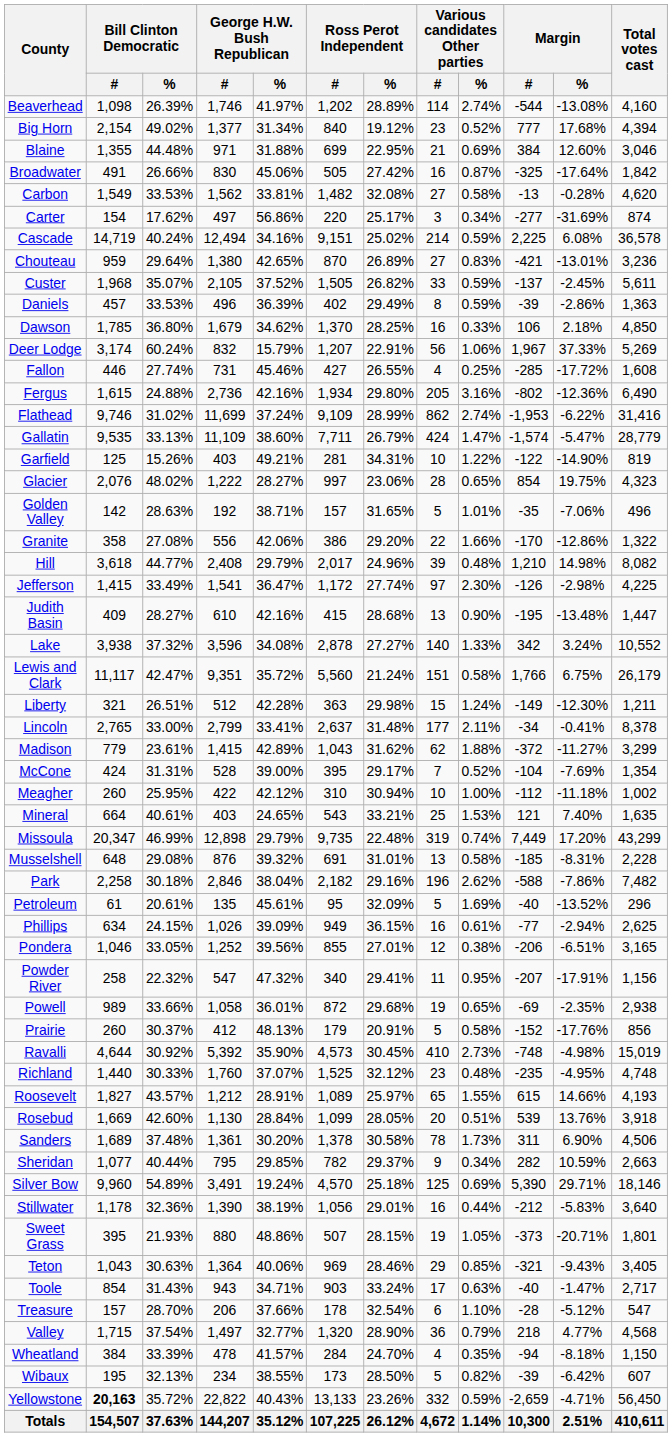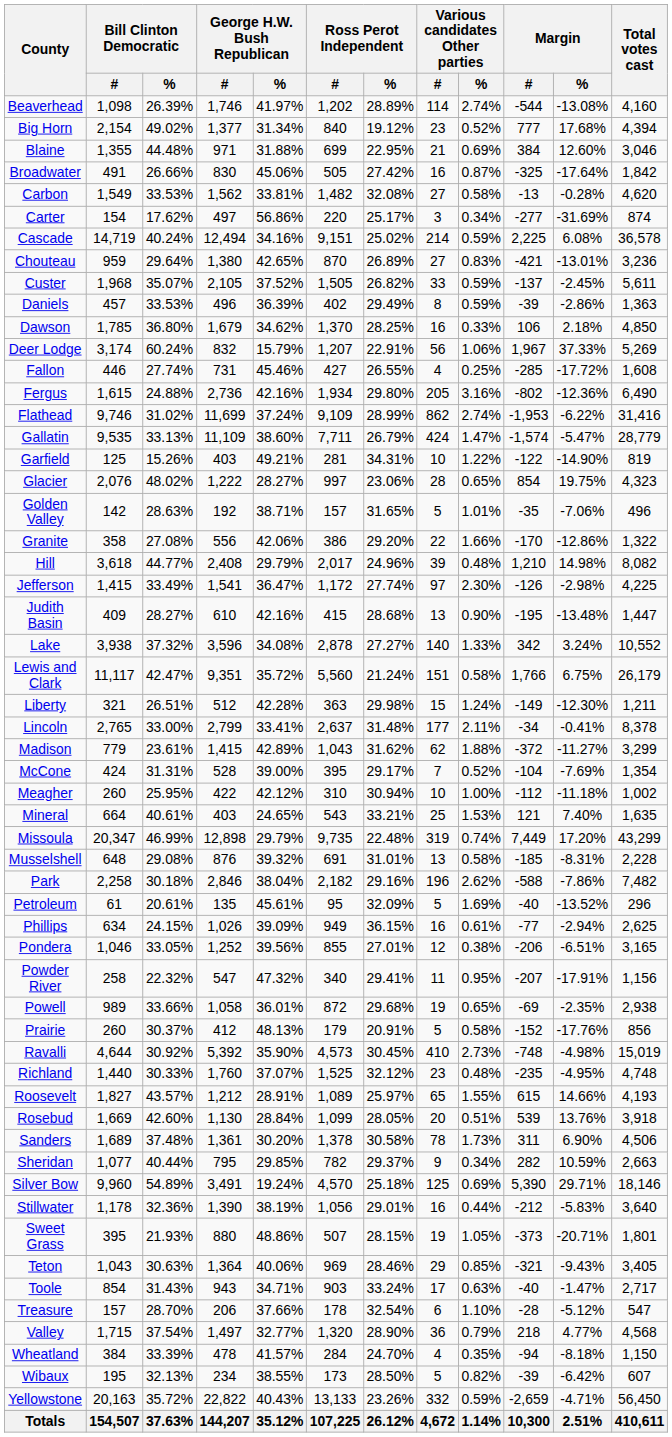Yellowstone | Bill Clinton Democratic / #: bold -> normal
